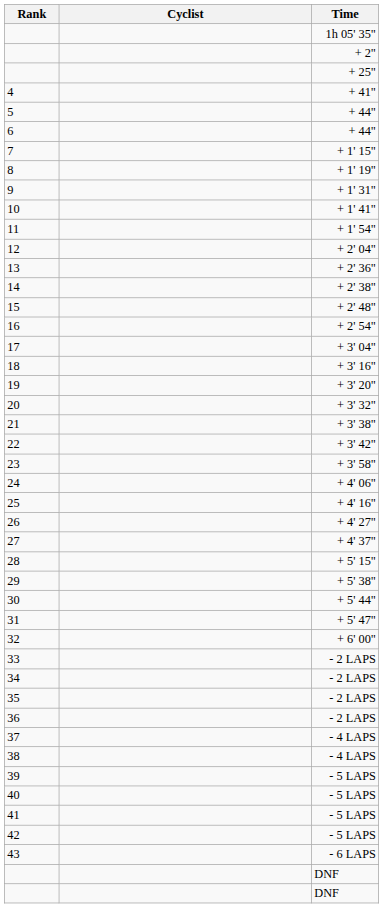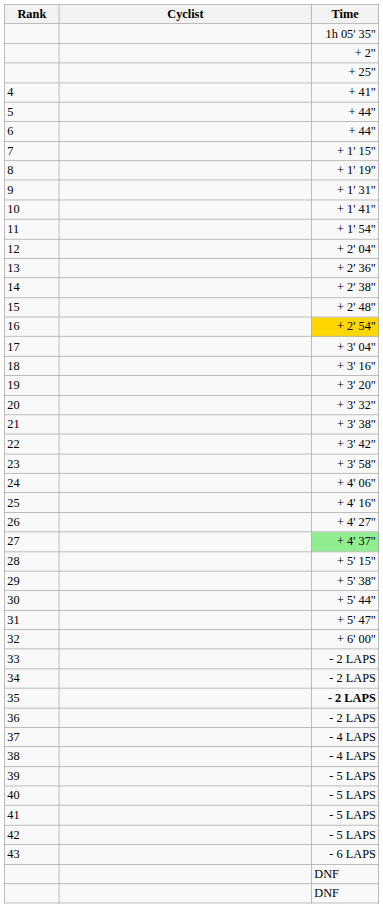16 | Time: no background -> gold background
27 | Time: no background -> lightgreen background
35 | Time: normal -> bold
